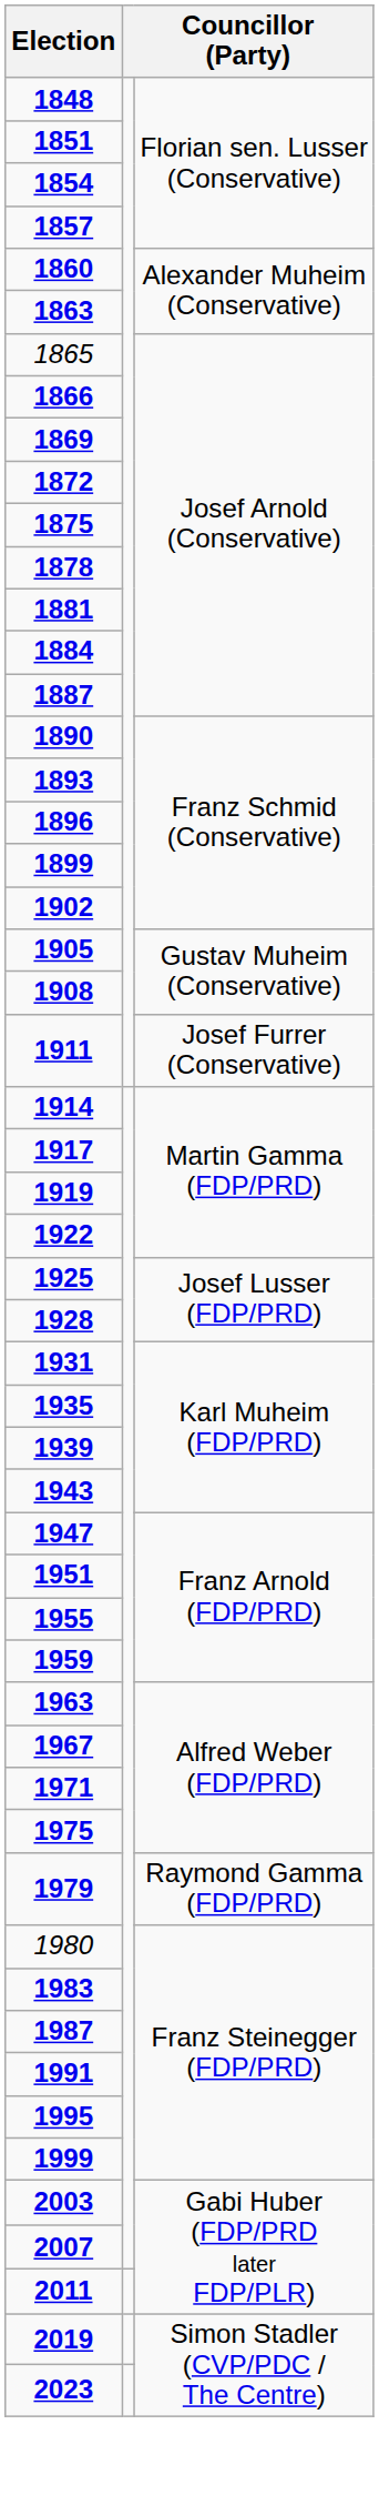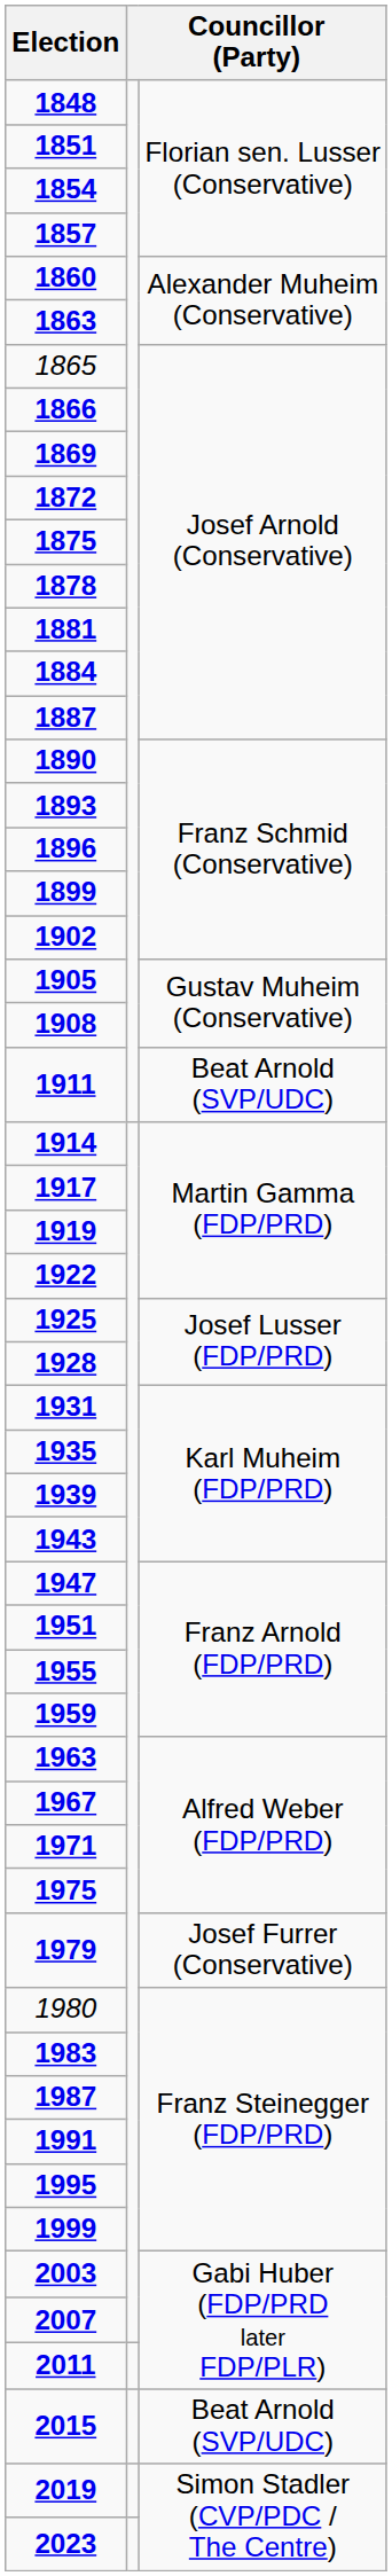1911 | column 3: Josef Furrer (Conservative) -> Beat Arnold (SVP/UDC)
1979 | column 3: Raymond Gamma (FDP/PRD) -> Josef Furrer (Conservative)
+ row: 2015 | Beat Arnold (SVP/UDC)
